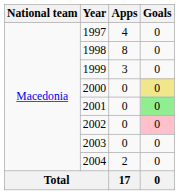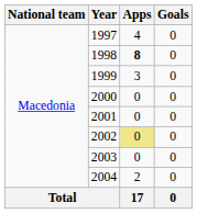1998 | Apps: normal -> bold
2000 | Goals: khaki background -> no background
2001 | Goals: lightgreen background -> no background
2002 | Apps: no background -> khaki background
2002 | Goals: pink background -> no background
